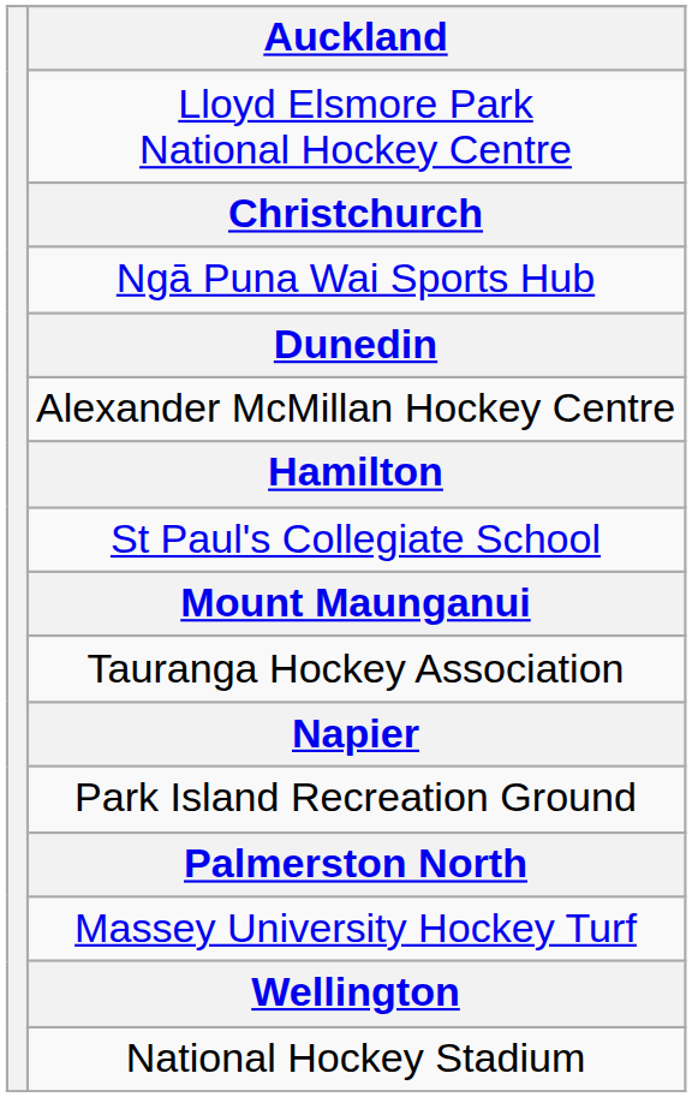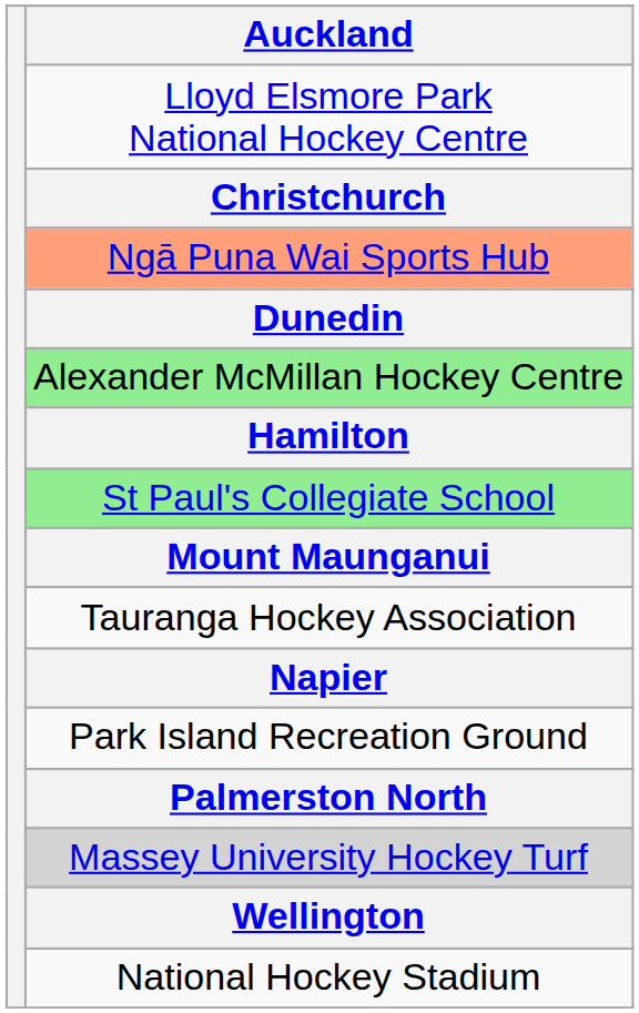Ngā Puna Wai Sports Hub | Auckland: no background -> lightsalmon background
Alexander McMillan Hockey Centre | Auckland: no background -> lightgreen background
St Paul's Collegiate School | Auckland: no background -> lightgreen background
Massey University Hockey Turf | Auckland: no background -> lightgrey background
